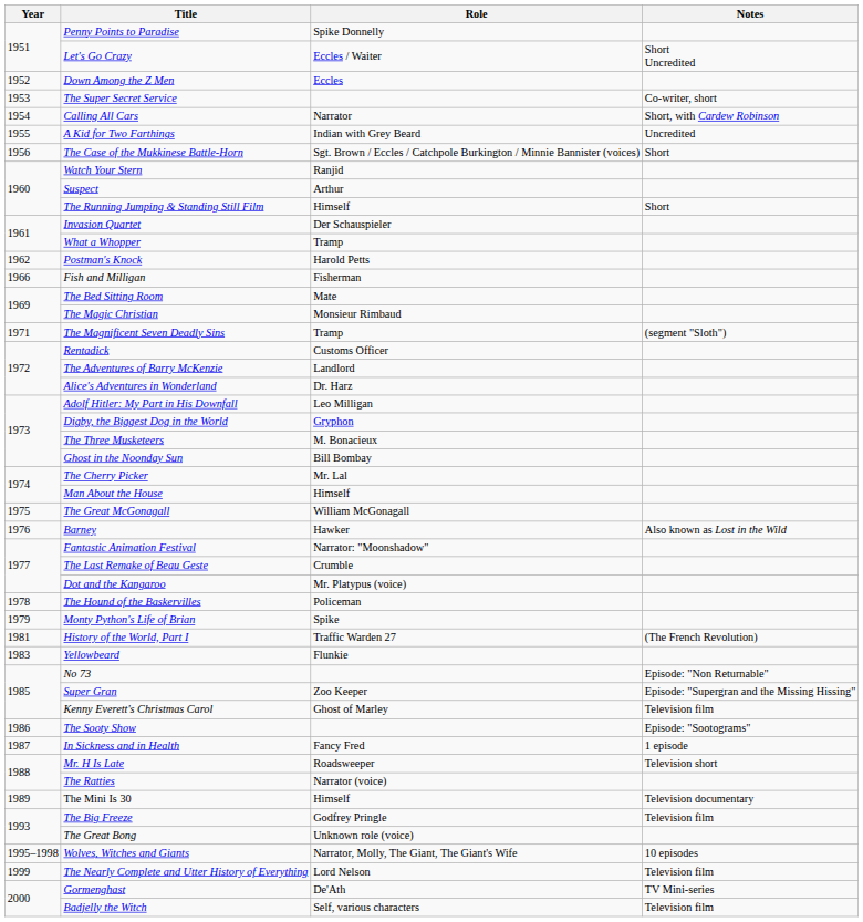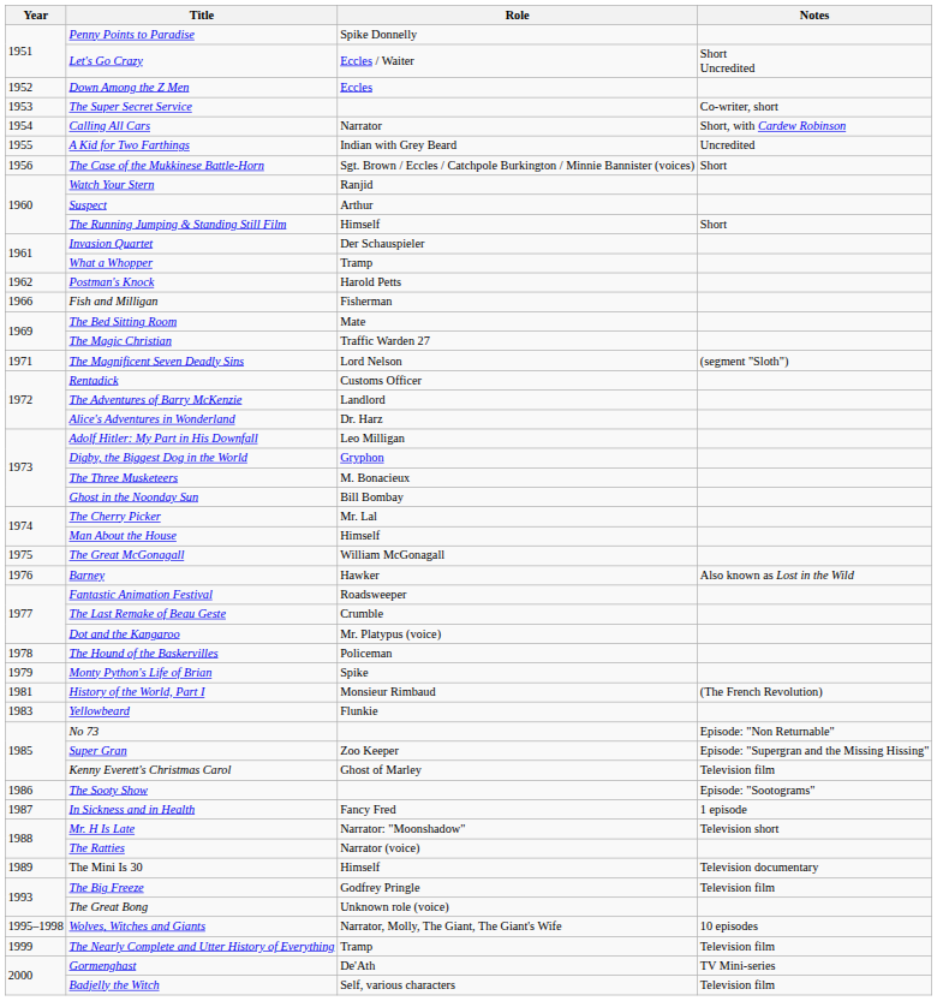The Magic Christian | Role: Monsieur Rimbaud -> Traffic Warden 27
The Magnificent Seven Deadly Sins | Role: Tramp -> Lord Nelson
Fantastic Animation Festival | Role: Narrator: "Moonshadow" -> Roadsweeper
History of the World, Part I | Role: Traffic Warden 27 -> Monsieur Rimbaud
Mr. H Is Late | Role: Roadsweeper -> Narrator: "Moonshadow"
The Nearly Complete and Utter History of Everything | Role: Lord Nelson -> Tramp
